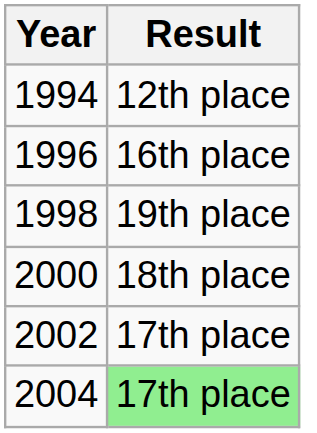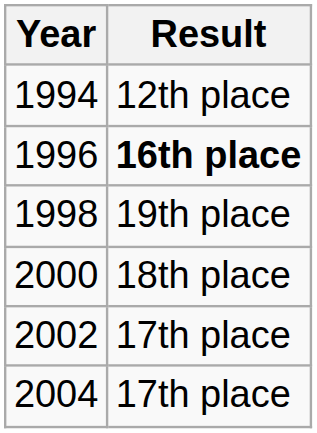1996 | Result: normal -> bold
2004 | Result: lightgreen background -> no background
